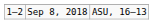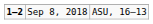Sep 8, 2018 | column 1: normal -> bold
